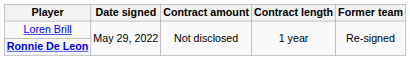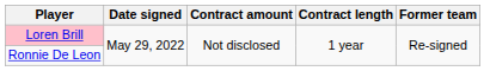Loren Brill | Player: no background -> pink background
Ronnie De Leon | Player: bold -> normal
